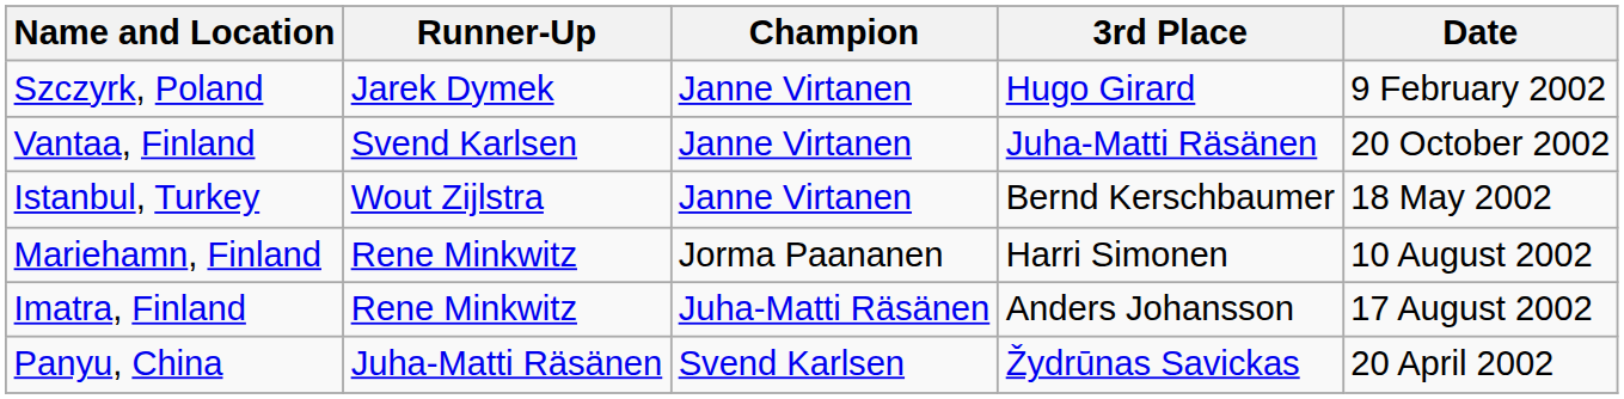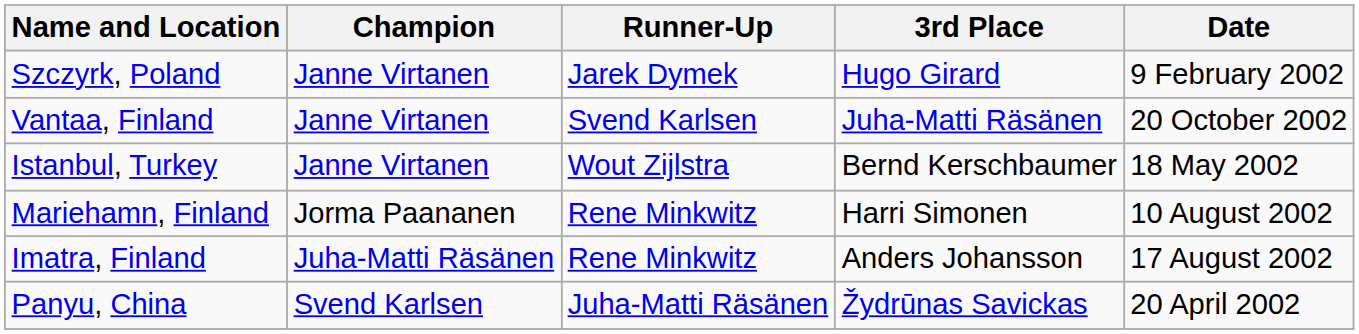columns swapped: Champion <-> Runner-Up
